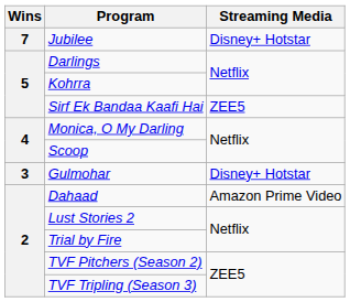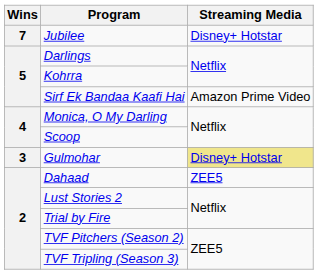Sirf Ek Bandaa Kaafi Hai | Streaming Media: ZEE5 -> Amazon Prime Video
Gulmohar | Streaming Media: no background -> khaki background
Dahaad | Streaming Media: Amazon Prime Video -> ZEE5
